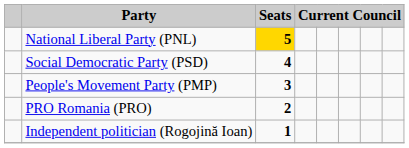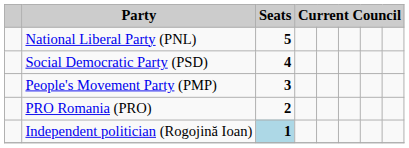National Liberal Party (PNL) | Seats: gold background -> no background
Independent politician (Rogojină Ioan) | Seats: no background -> lightblue background
